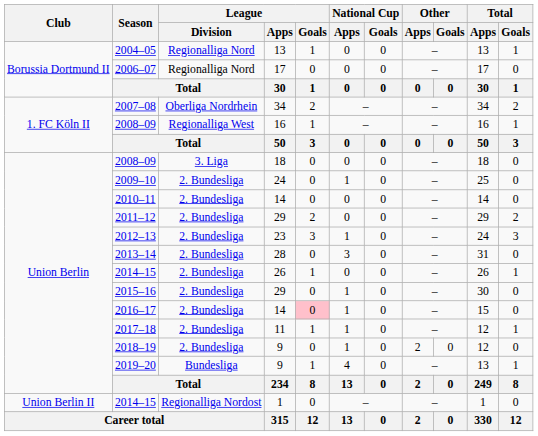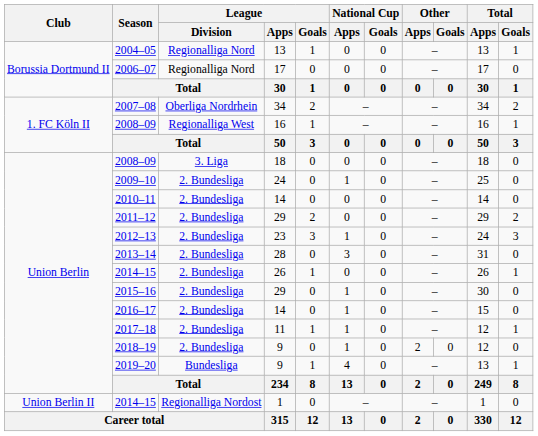2016–17 | League / Goals: pink background -> no background
